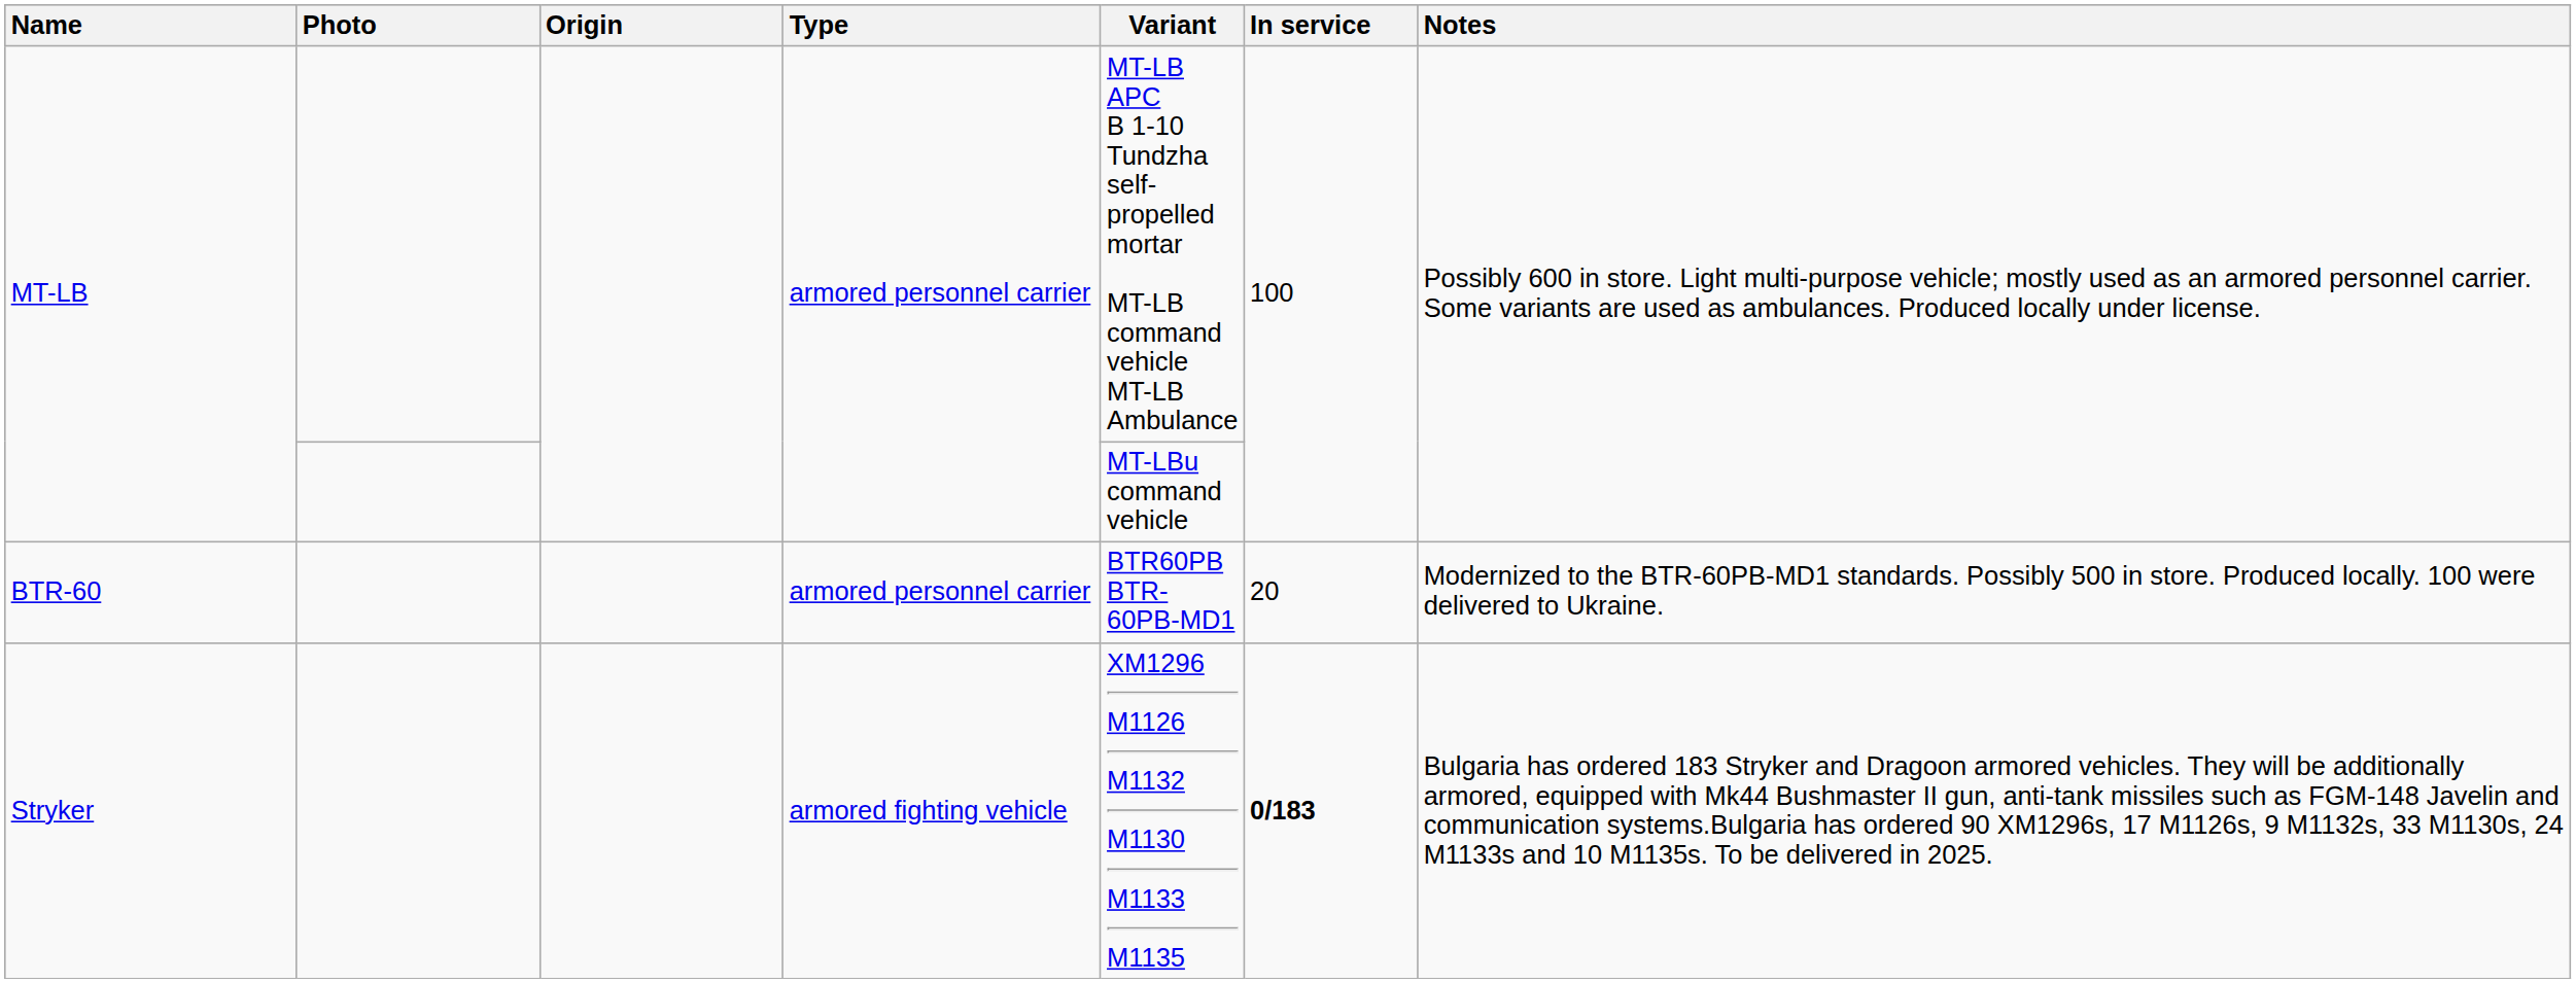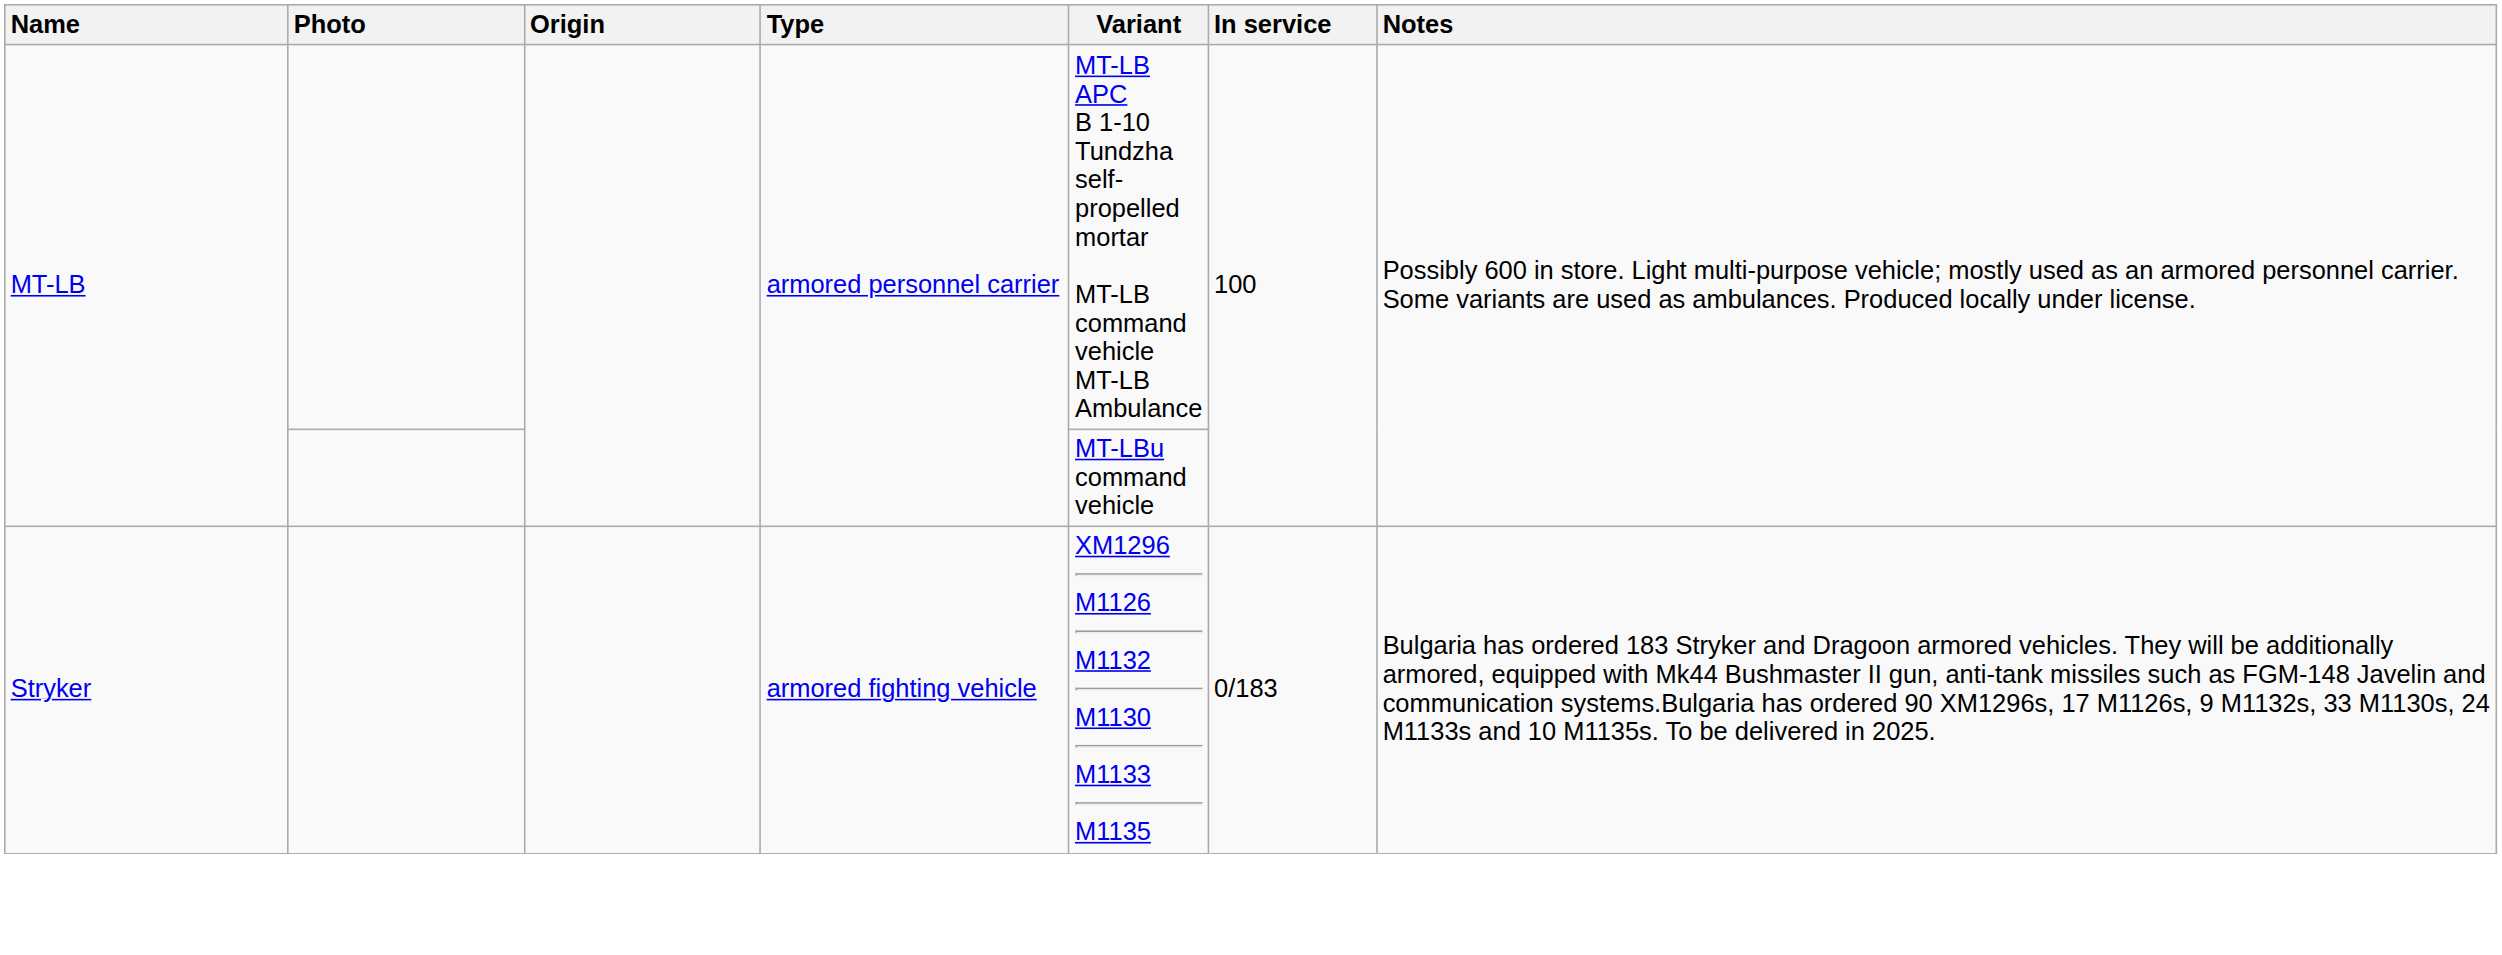- row: BTR-60 | armored personnel carrier | BTR60PB BTR-60PB-MD1 | 20 | Modernized to the BTR-60PB-MD1 standards. Possibly 500 in store. Produced locally. 100 were delivered to Ukraine.
Stryker | In service: bold -> normal
